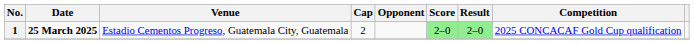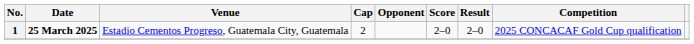1 | Score: lightgreen background -> no background
1 | Result: lightgreen background -> no background
